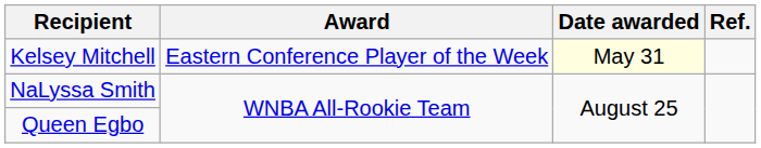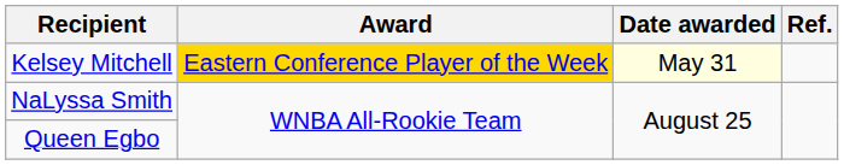Kelsey Mitchell | Award: no background -> gold background
